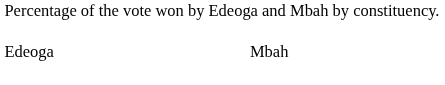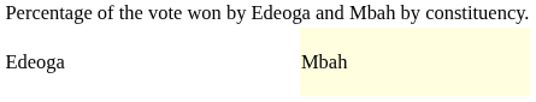Edeoga | column 2: no background -> lightyellow background
